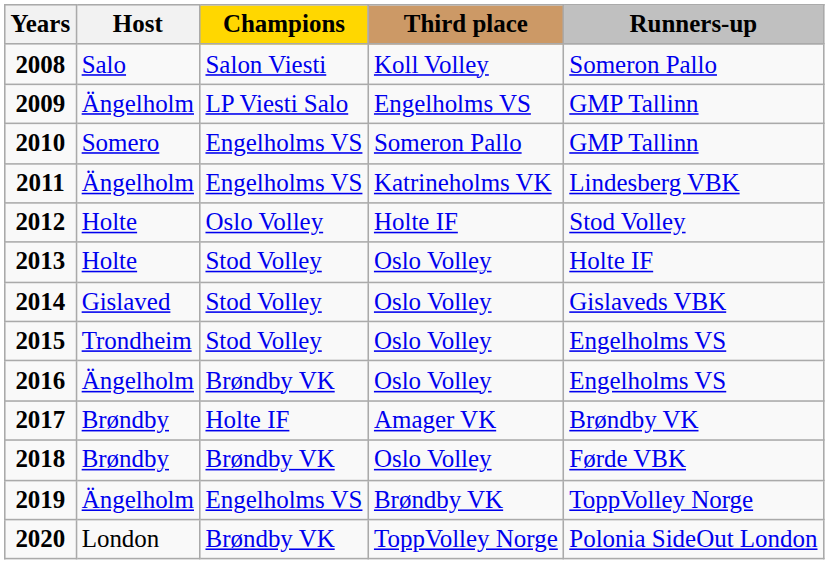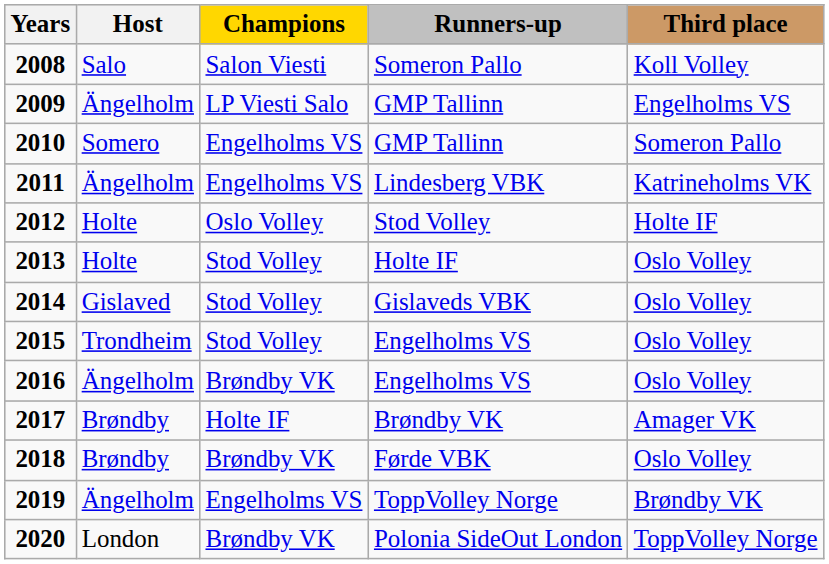columns swapped: Runners-up <-> Third place
